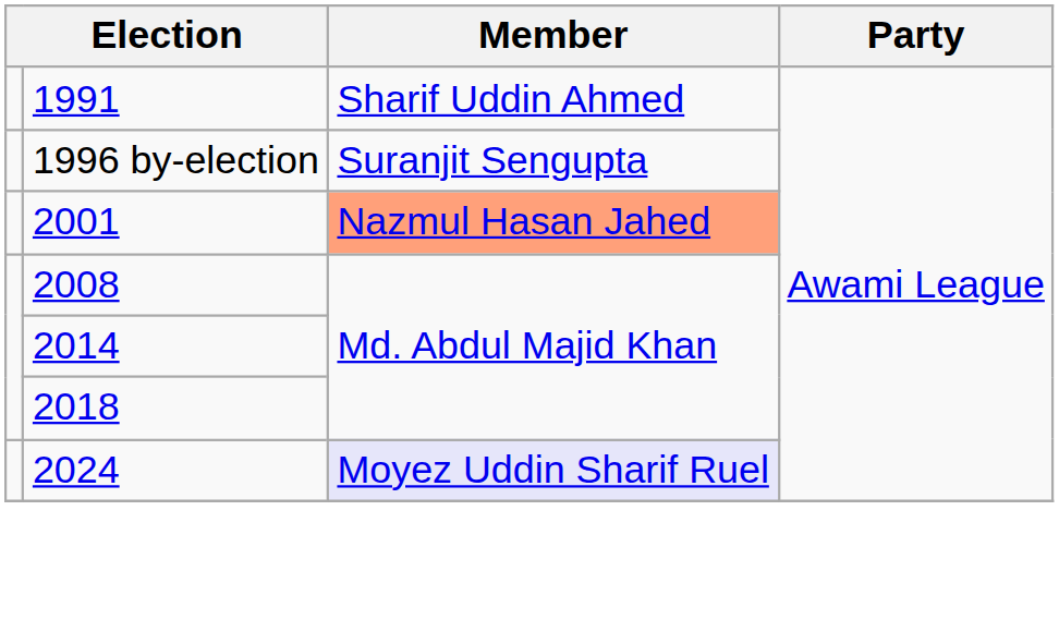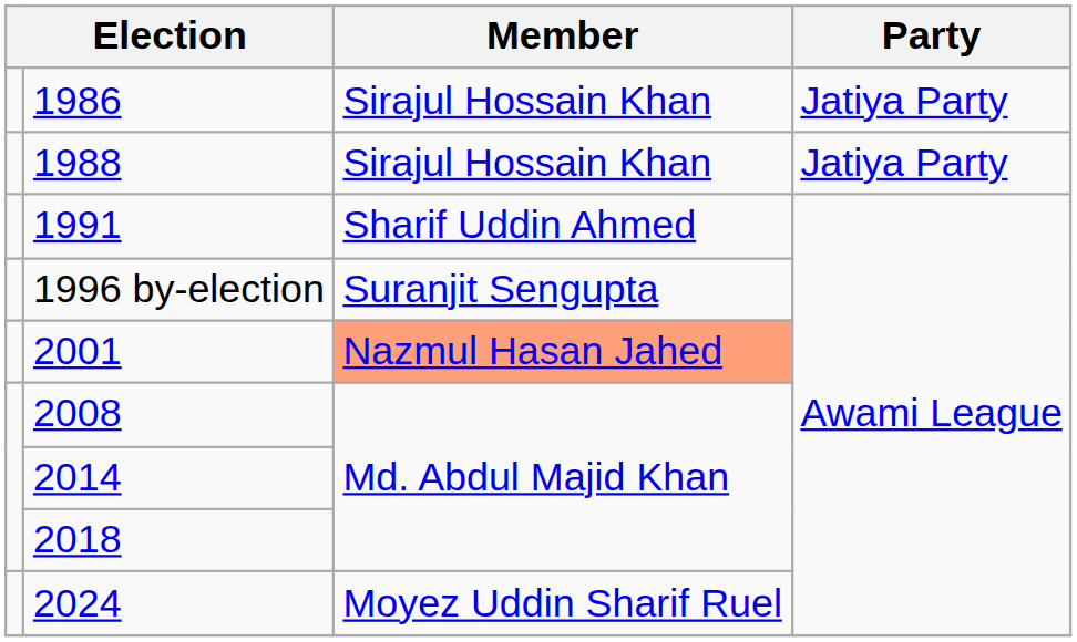+ row: 1986 | Sirajul Hossain Khan | Jatiya Party
+ row: 1988 | Sirajul Hossain Khan | Jatiya Party
2024 | Member: lavender background -> no background
